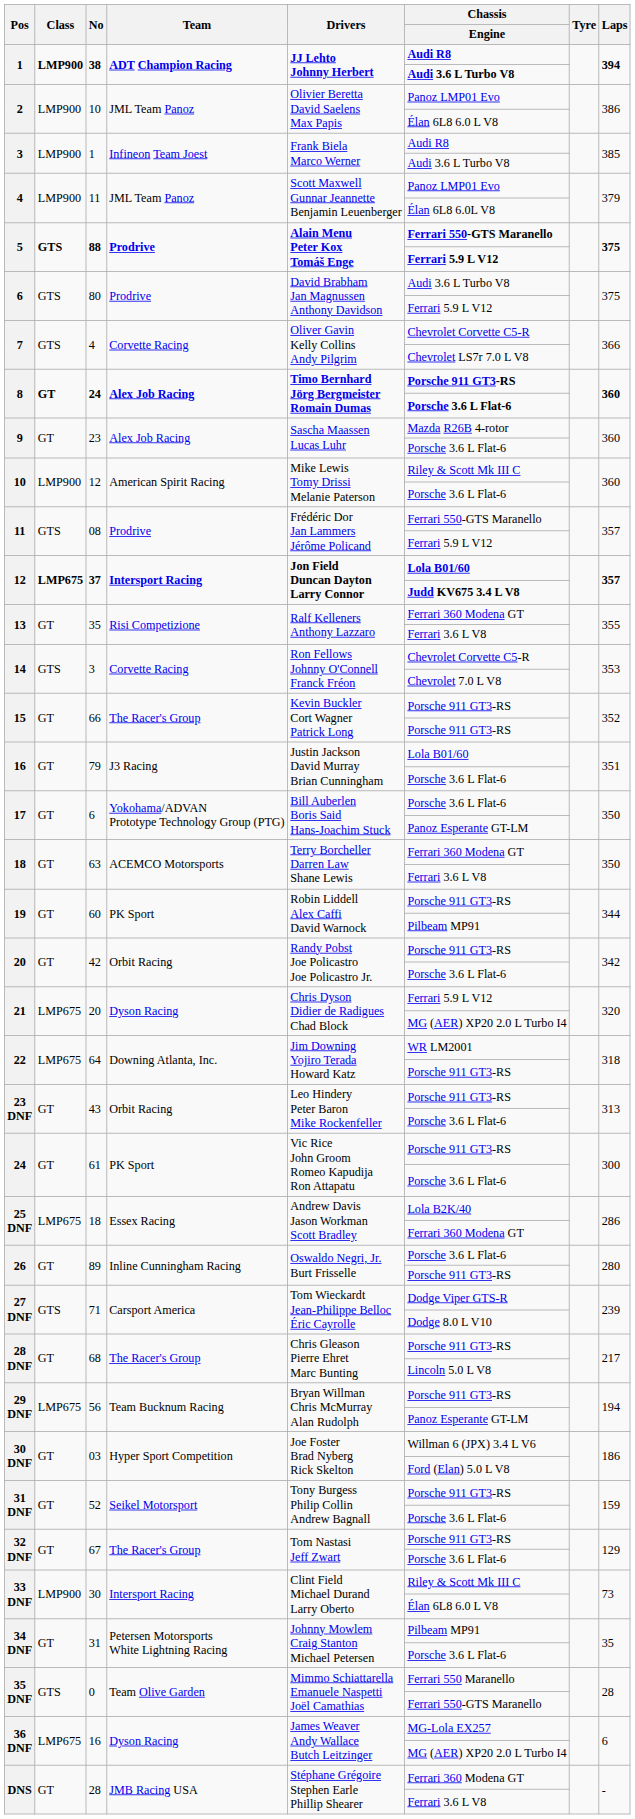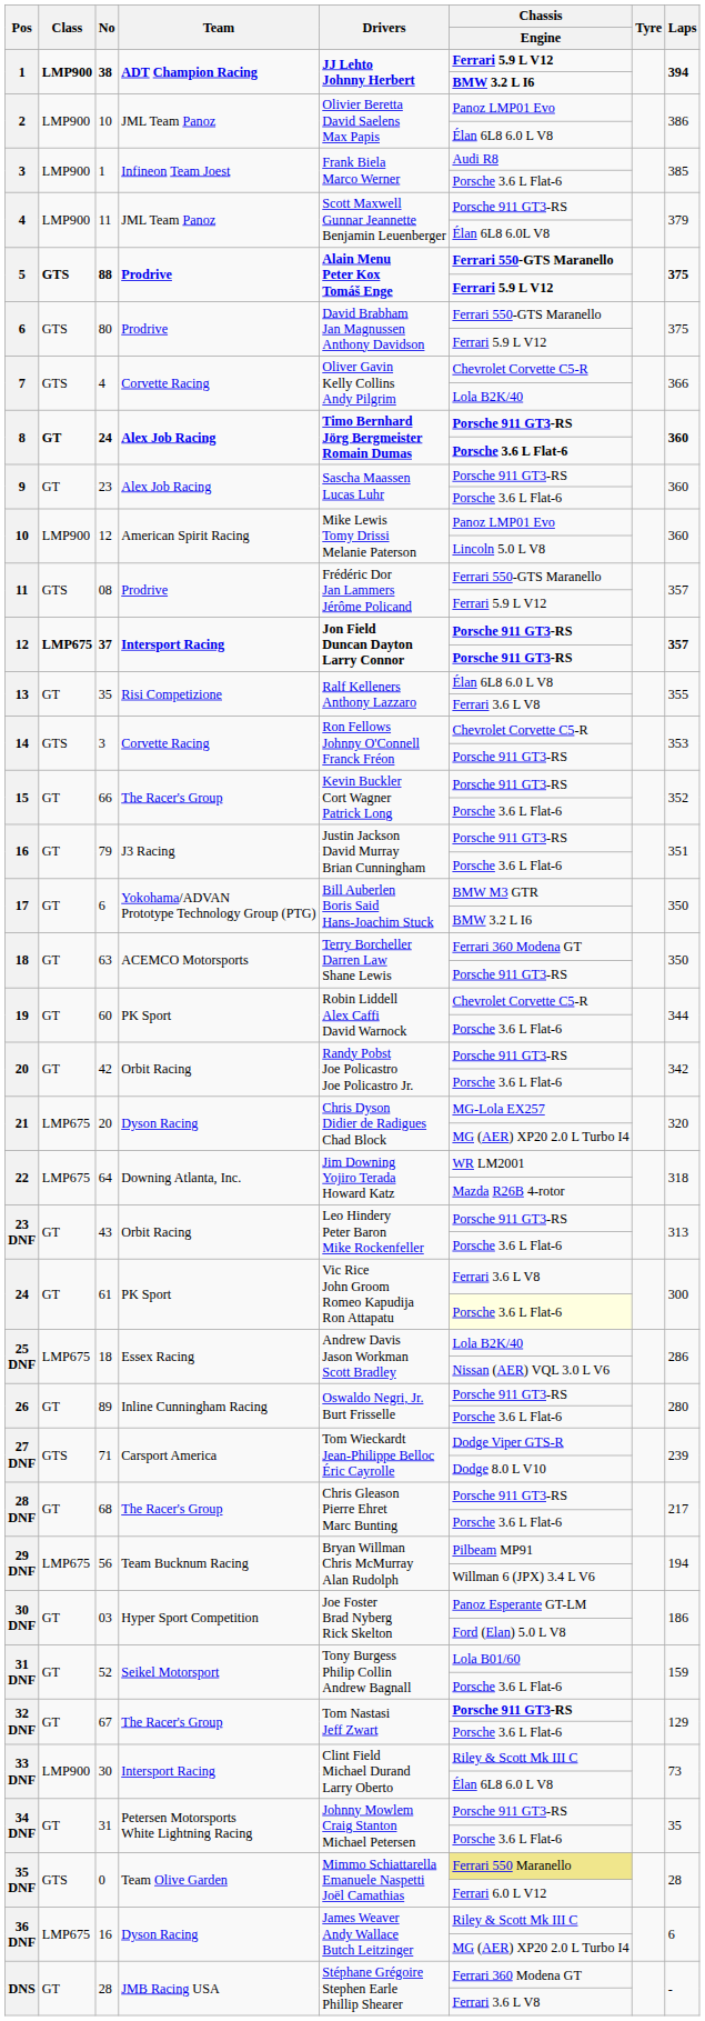row 3 | Chassis / Engine: Audi R8 -> Ferrari 5.9 L V12
row 4 | Chassis / Engine: Audi 3.6 L Turbo V8 -> BMW 3.2 L I6
row 8 | Chassis / Engine: Audi 3.6 L Turbo V8 -> Porsche 3.6 L Flat-6
row 9 | Chassis / Engine: Panoz LMP01 Evo -> Porsche 911 GT3-RS
row 13 | Chassis / Engine: Audi 3.6 L Turbo V8 -> Ferrari 550-GTS Maranello
row 16 | Chassis / Engine: Chevrolet LS7r 7.0 L V8 -> Lola B2K/40
row 19 | Chassis / Engine: Mazda R26B 4-rotor -> Porsche 911 GT3-RS
row 21 | Chassis / Engine: Riley & Scott Mk III C -> Panoz LMP01 Evo
row 22 | Chassis / Engine: Porsche 3.6 L Flat-6 -> Lincoln 5.0 L V8
row 25 | Chassis / Engine: Lola B01/60 -> Porsche 911 GT3-RS
row 26 | Chassis / Engine: Judd KV675 3.4 L V8 -> Porsche 911 GT3-RS
row 27 | Chassis / Engine: Ferrari 360 Modena GT -> Élan 6L8 6.0 L V8
row 30 | Chassis / Engine: Chevrolet 7.0 L V8 -> Porsche 911 GT3-RS
row 32 | Chassis / Engine: Porsche 911 GT3-RS -> Porsche 3.6 L Flat-6
row 33 | Chassis / Engine: Lola B01/60 -> Porsche 911 GT3-RS
row 35 | Chassis / Engine: Porsche 3.6 L Flat-6 -> BMW M3 GTR
row 36 | Chassis / Engine: Panoz Esperante GT-LM -> BMW 3.2 L I6
row 38 | Chassis / Engine: Ferrari 3.6 L V8 -> Porsche 911 GT3-RS
row 39 | Chassis / Engine: Porsche 911 GT3-RS -> Chevrolet Corvette C5-R
row 40 | Chassis / Engine: Pilbeam MP91 -> Porsche 3.6 L Flat-6
row 43 | Chassis / Engine: Ferrari 5.9 L V12 -> MG-Lola EX257
row 46 | Chassis / Engine: Porsche 911 GT3-RS -> Mazda R26B 4-rotor
row 49 | Chassis / Engine: Porsche 911 GT3-RS -> Ferrari 3.6 L V8
row 50 | Chassis / Engine: no background -> lightyellow background
row 52 | Chassis / Engine: Ferrari 360 Modena GT -> Nissan (AER) VQL 3.0 L V6
row 53 | Chassis / Engine: Porsche 3.6 L Flat-6 -> Porsche 911 GT3-RS
row 54 | Chassis / Engine: Porsche 911 GT3-RS -> Porsche 3.6 L Flat-6
row 58 | Chassis / Engine: Lincoln 5.0 L V8 -> Porsche 3.6 L Flat-6
row 59 | Chassis / Engine: Porsche 911 GT3-RS -> Pilbeam MP91
row 60 | Chassis / Engine: Panoz Esperante GT-LM -> Willman 6 (JPX) 3.4 L V6
row 61 | Chassis / Engine: Willman 6 (JPX) 3.4 L V6 -> Panoz Esperante GT-LM
row 63 | Chassis / Engine: Porsche 911 GT3-RS -> Lola B01/60
row 65 | Chassis / Engine: normal -> bold
row 69 | Chassis / Engine: Pilbeam MP91 -> Porsche 911 GT3-RS
row 71 | Chassis / Engine: no background -> khaki background
row 72 | Chassis / Engine: Ferrari 550-GTS Maranello -> Ferrari 6.0 L V12
row 73 | Chassis / Engine: MG-Lola EX257 -> Riley & Scott Mk III C
